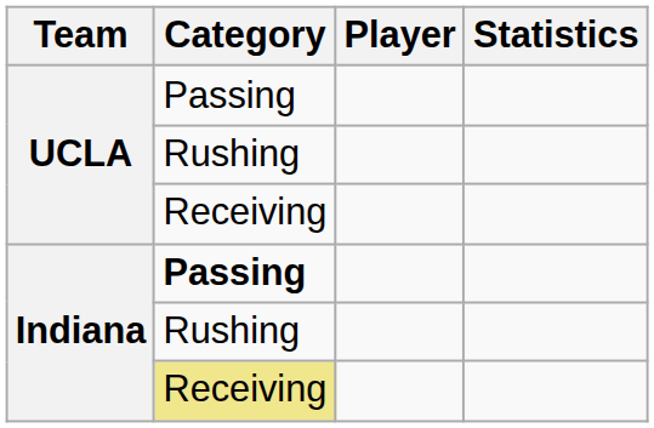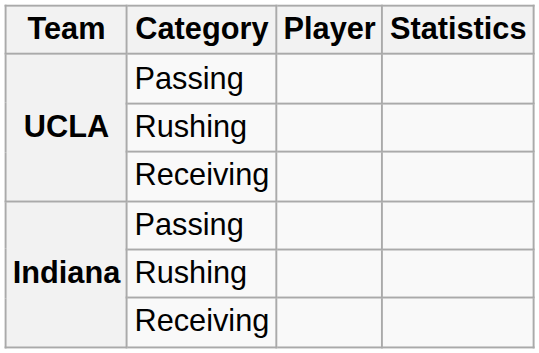Indiana / Passing | Category: bold -> normal
Indiana / Receiving | Category: khaki background -> no background
